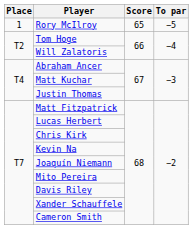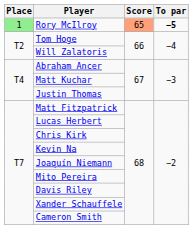Rory McIlroy | Place: no background -> lightgreen background
Rory McIlroy | Score: no background -> lightsalmon background
Rory McIlroy | To par: normal -> bold
